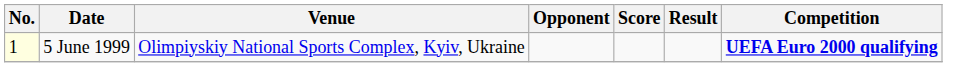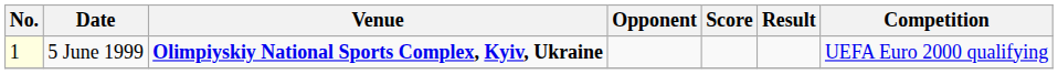5 June 1999 | Venue: normal -> bold
5 June 1999 | Competition: bold -> normal
